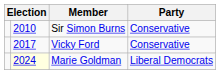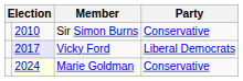Vicky Ford | column 2: no background -> lavender background
Vicky Ford | Party: Conservative -> Liberal Democrats
Marie Goldman | Party: Liberal Democrats -> Conservative
